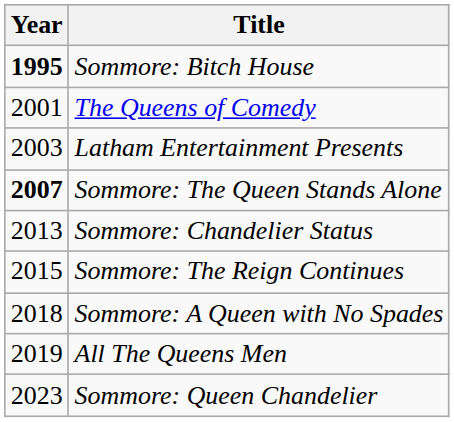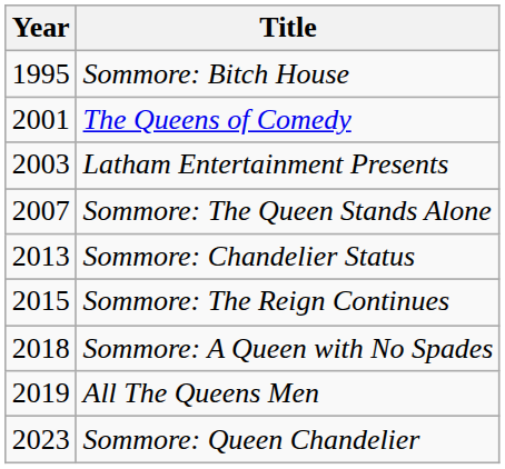Sommore: Bitch House | Year: bold -> normal
Sommore: The Queen Stands Alone | Year: bold -> normal
